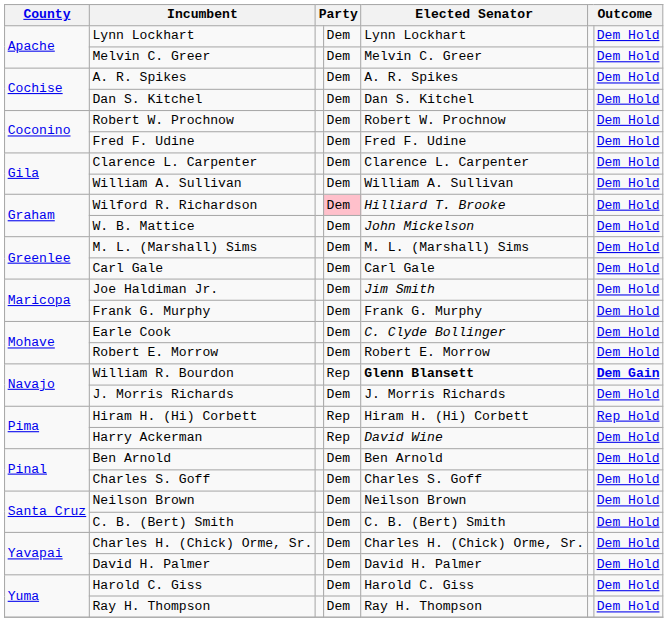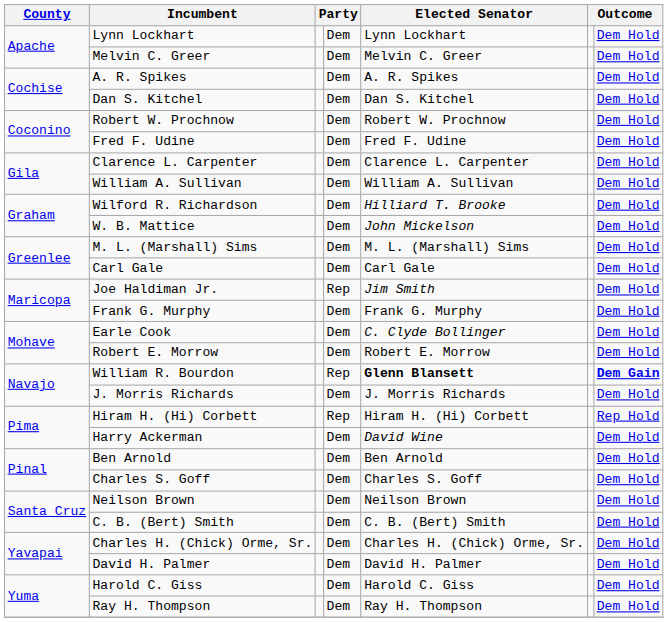Wilford R. Richardson | column 4: pink background -> no background
Joe Haldiman Jr. | column 4: Dem -> Rep
Harry Ackerman | column 4: Rep -> Dem
